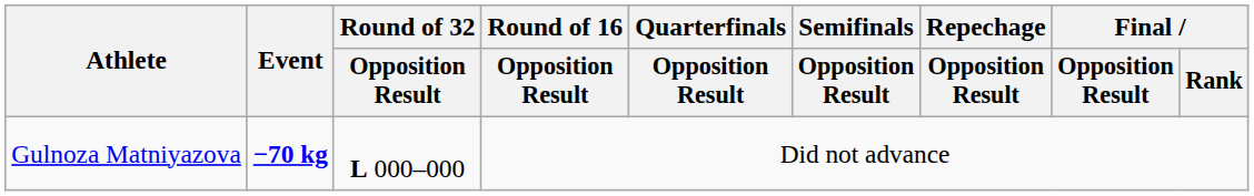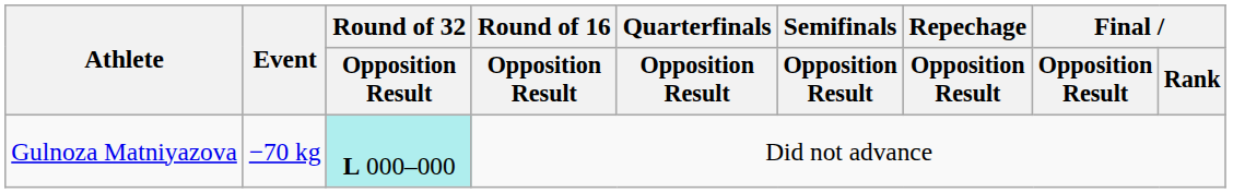Gulnoza Matniyazova | Event: bold -> normal
Gulnoza Matniyazova | Round of 32 / Opposition Result: no background -> paleturquoise background
